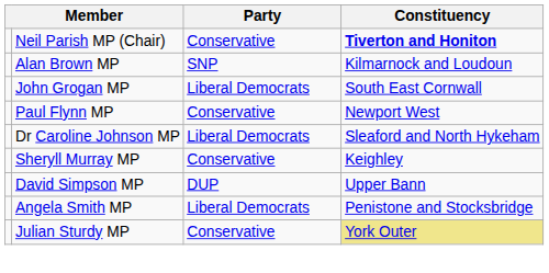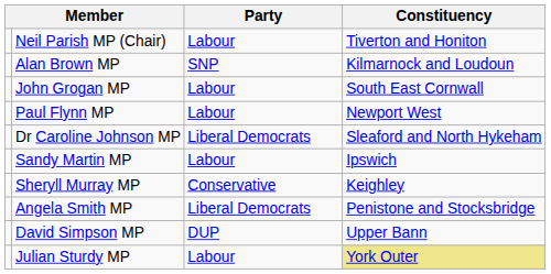Neil Parish MP (Chair) | Party: Conservative -> Labour
Neil Parish MP (Chair) | Constituency: bold -> normal
John Grogan MP | Party: Liberal Democrats -> Labour
Paul Flynn MP | Party: Conservative -> Labour
+ row: Sandy Martin MP | Labour | Ipswich
rows swapped: David Simpson MP <-> Angela Smith MP
Julian Sturdy MP | Party: Conservative -> Labour
